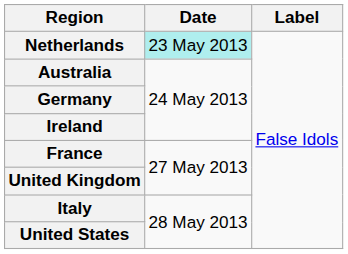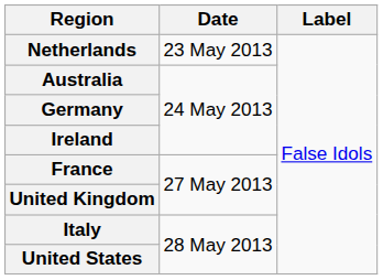Netherlands | Date: paleturquoise background -> no background
